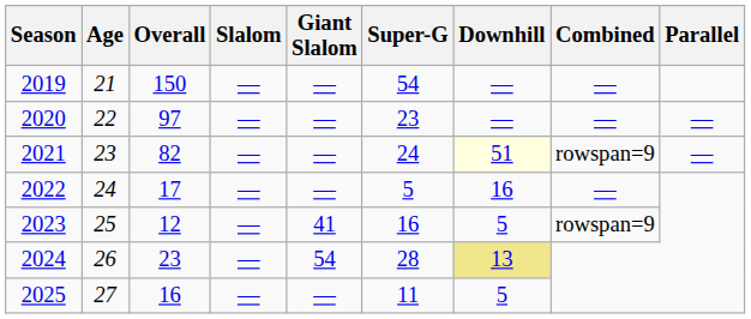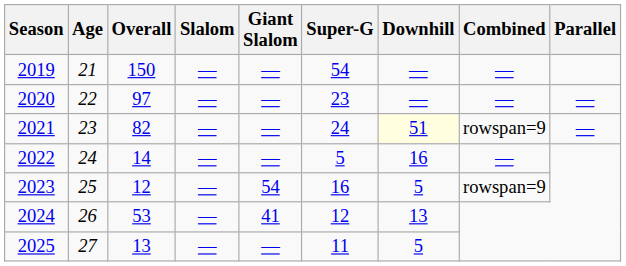2022 | Overall: 17 -> 14
2023 | Giant Slalom: 41 -> 54
2024 | Overall: 23 -> 53
2024 | Giant Slalom: 54 -> 41
2024 | Super-G: 28 -> 12
2024 | Downhill: khaki background -> no background
2025 | Overall: 16 -> 13
